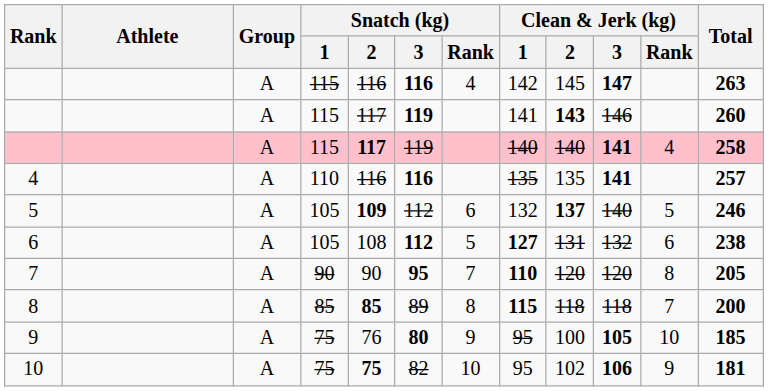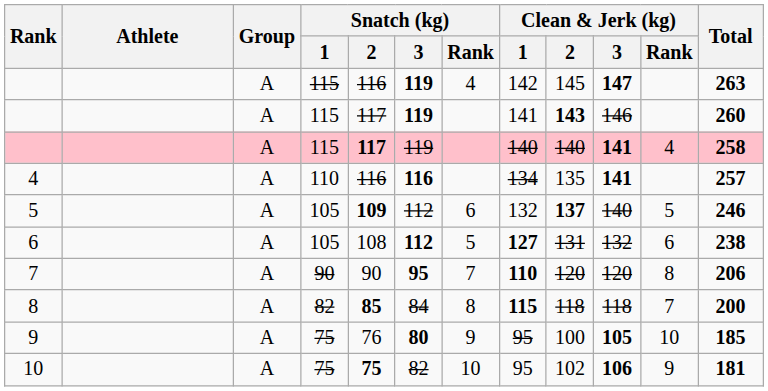row 3 | Snatch (kg) / 3: 116 -> 119
row 6 | Clean & Jerk (kg) / 1: 135 -> 134
row 9 | Total: 205 -> 206
row 10 | Snatch (kg) / 1: 85 -> 82
row 10 | Snatch (kg) / 3: 89 -> 84
